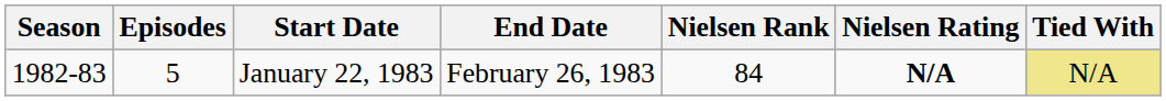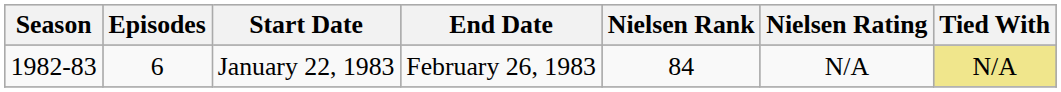January 22, 1983 | Episodes: 5 -> 6
January 22, 1983 | Nielsen Rating: bold -> normal
